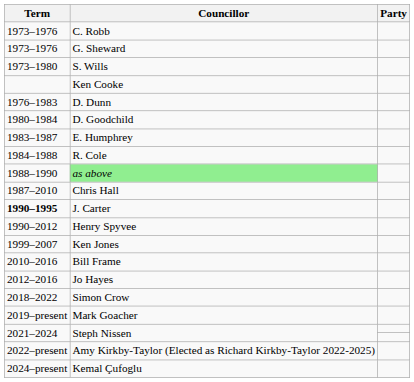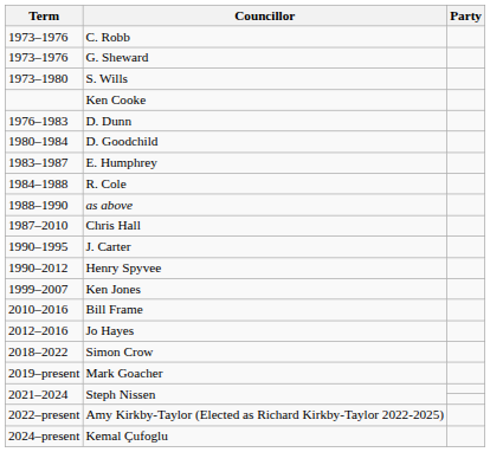as above | Councillor: lightgreen background -> no background
J. Carter | Term: bold -> normal
